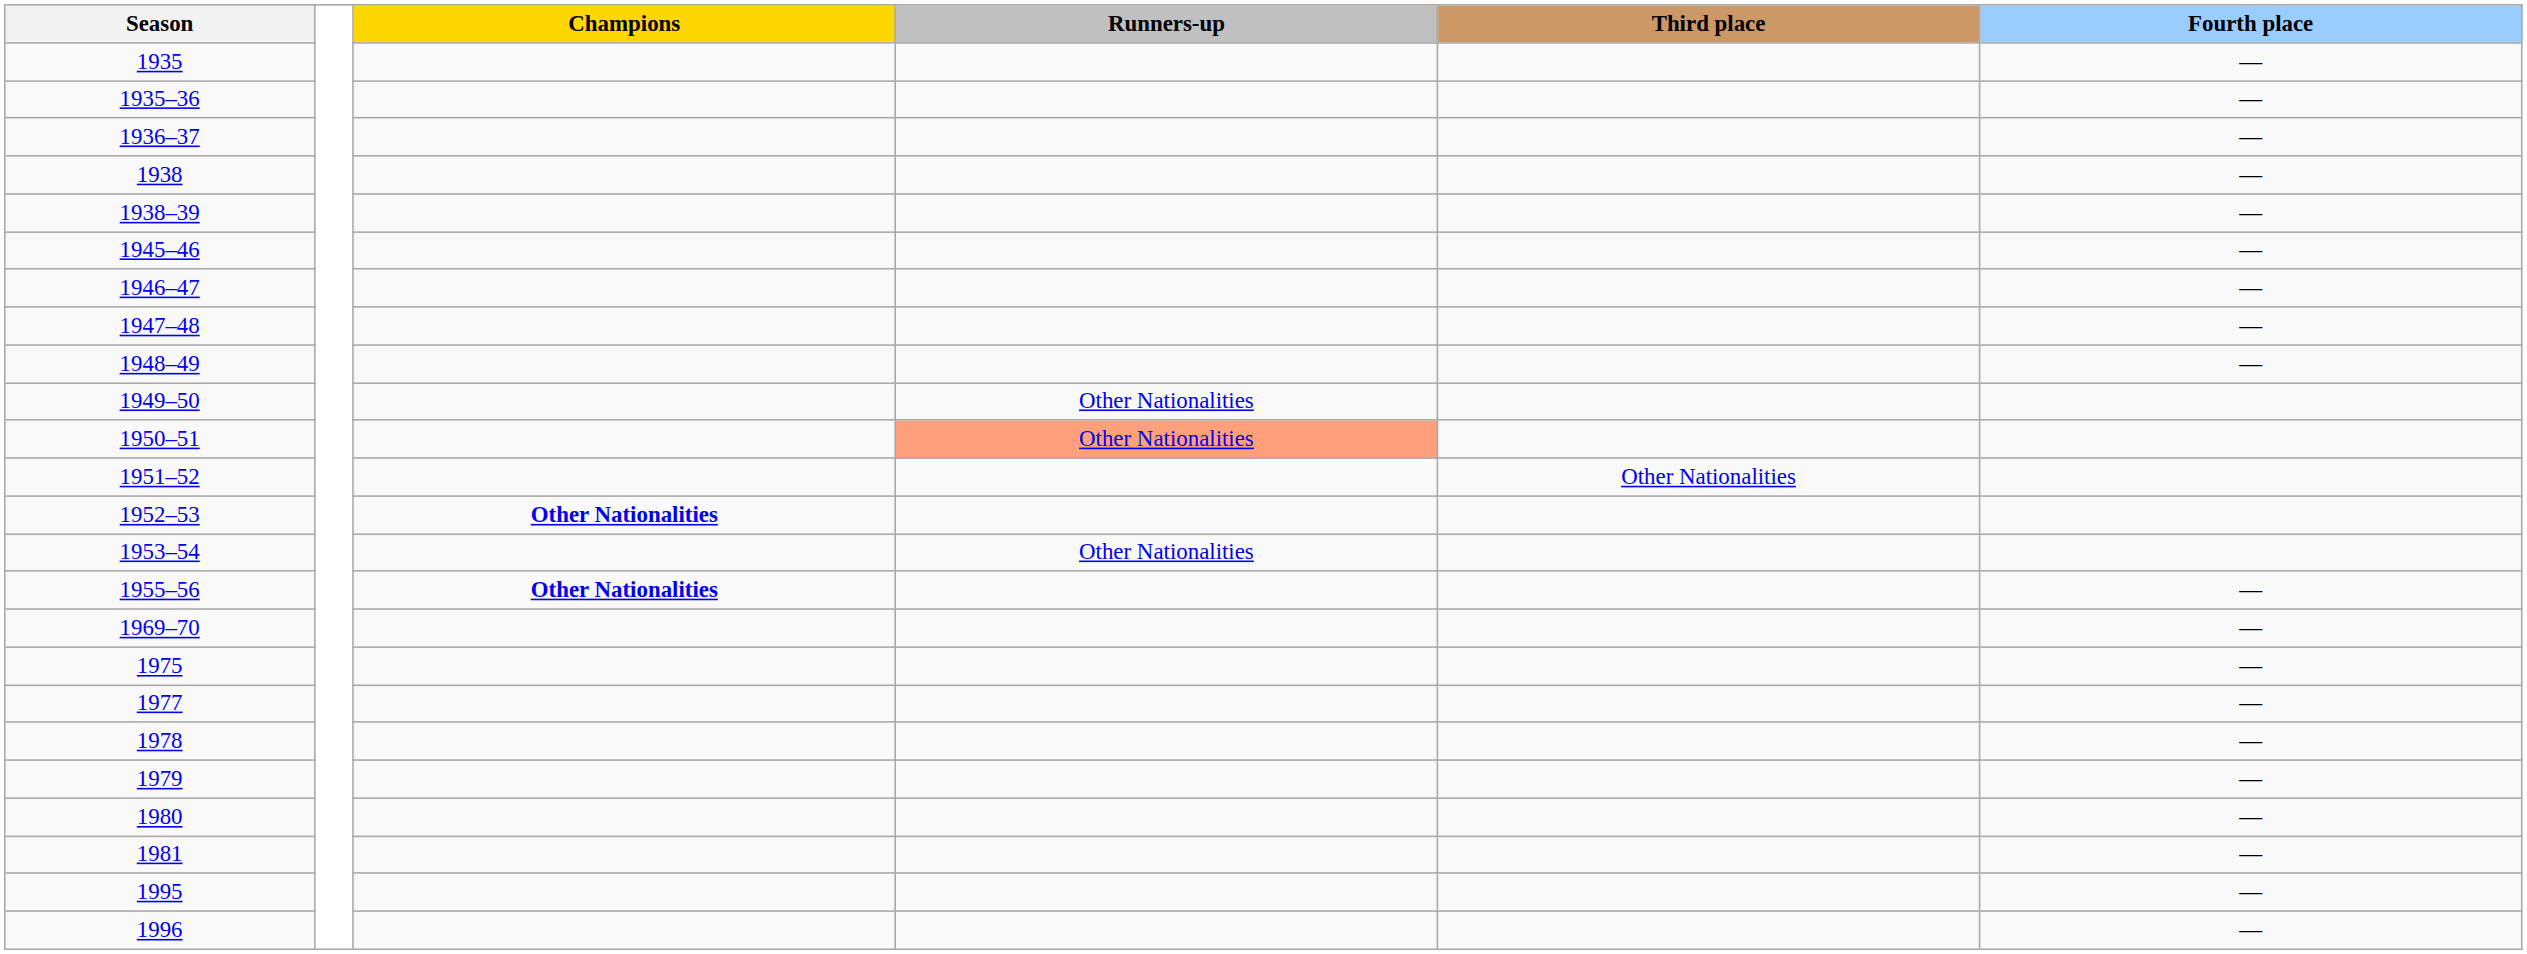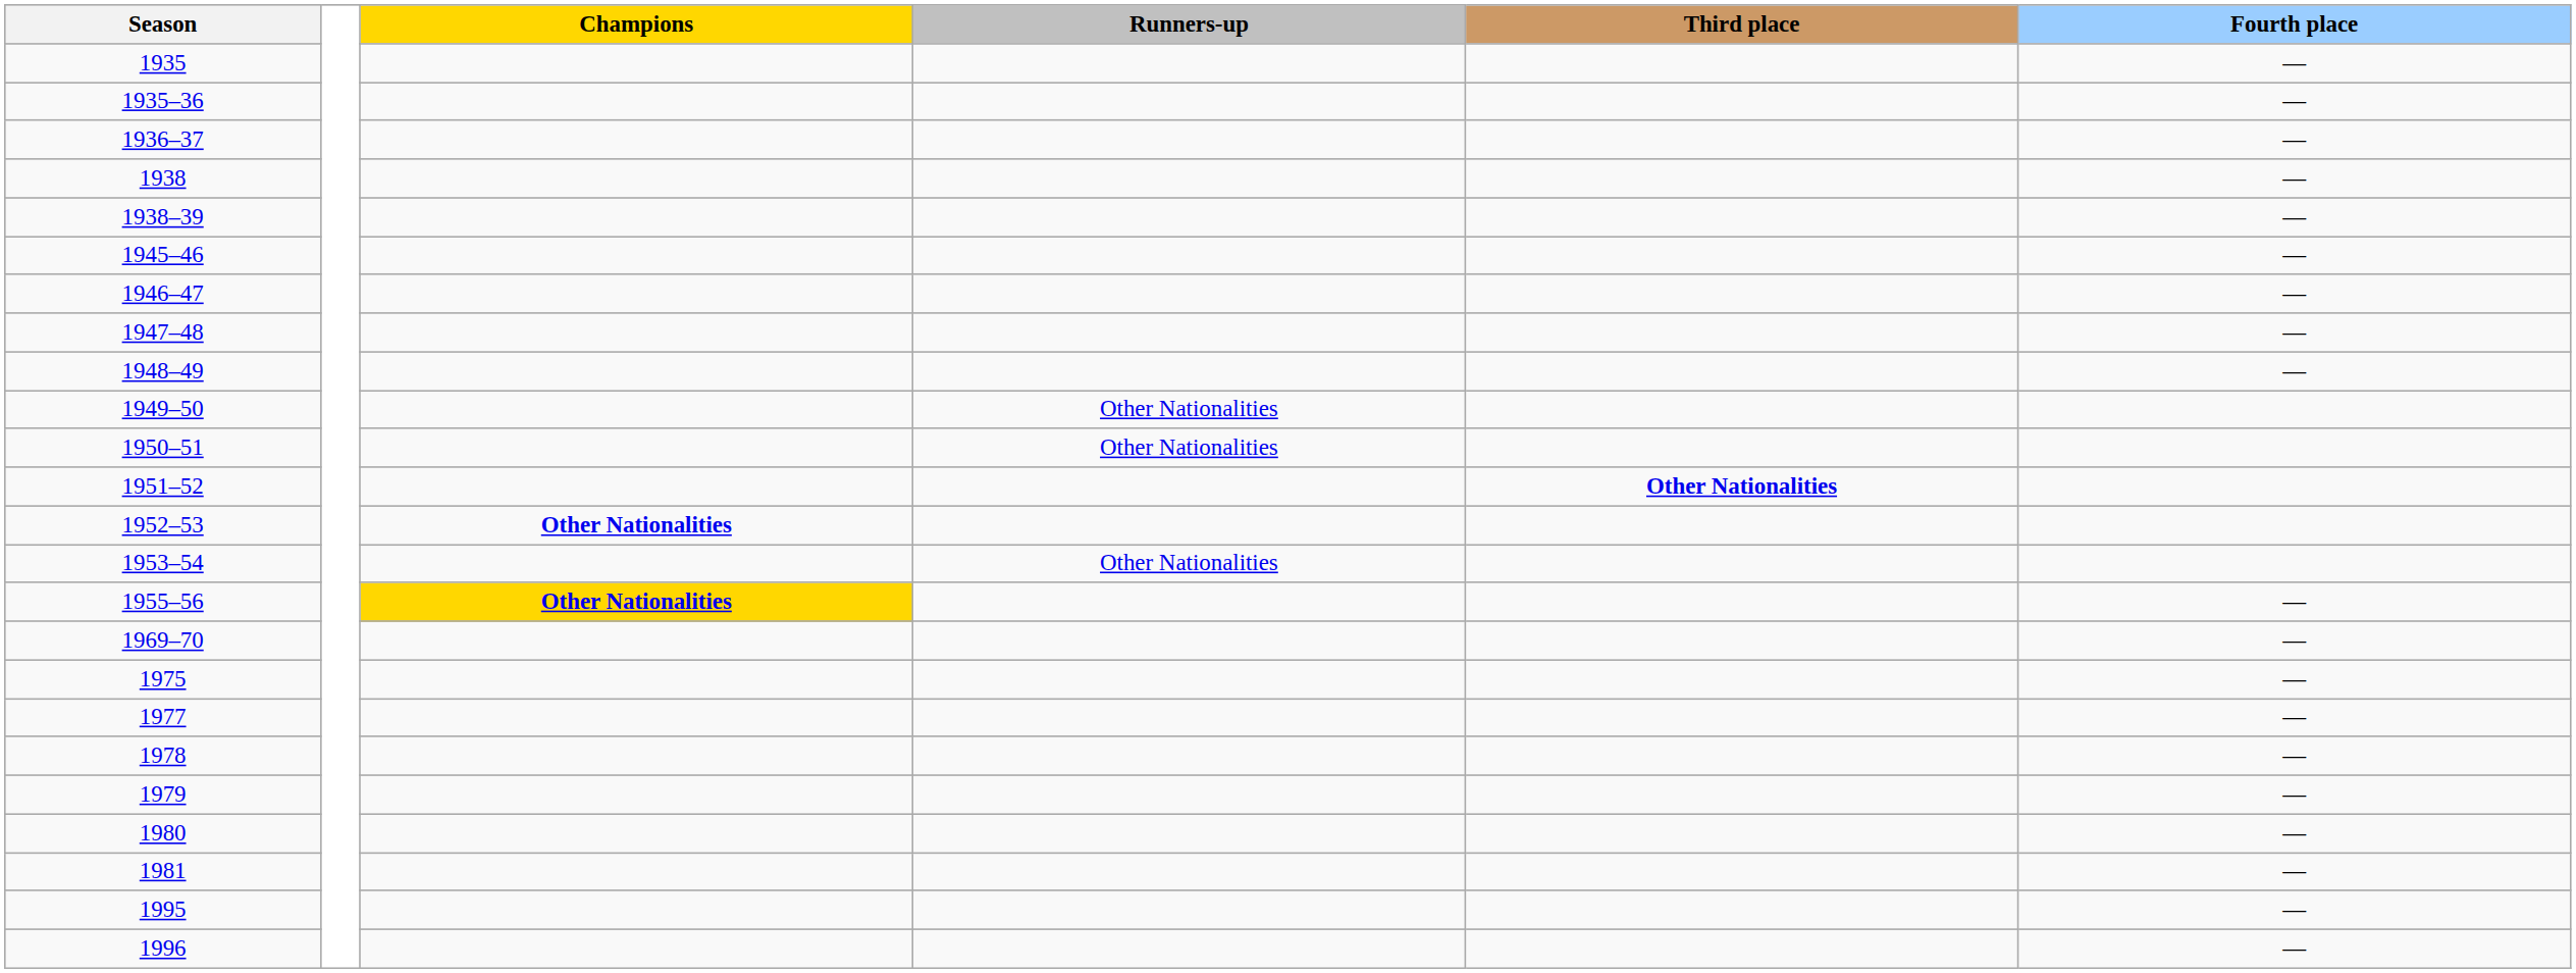1950–51 | Runners-up: lightsalmon background -> no background
1951–52 | Third place: normal -> bold
1955–56 | Champions: no background -> gold background
